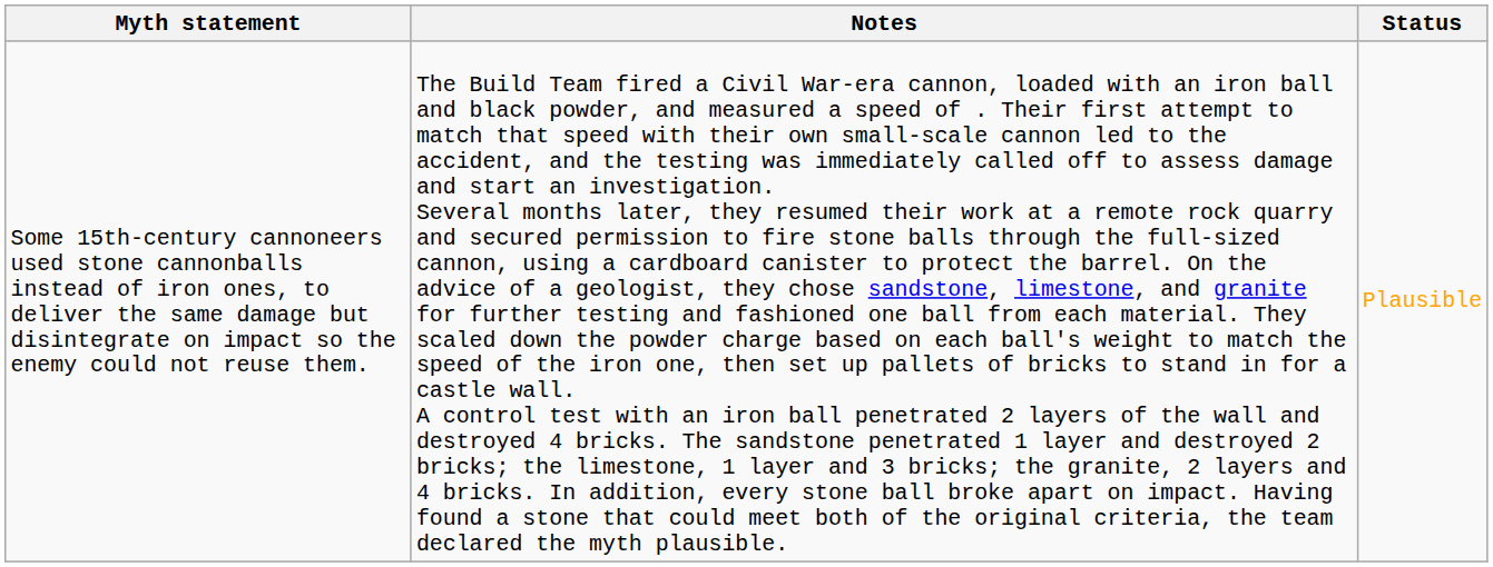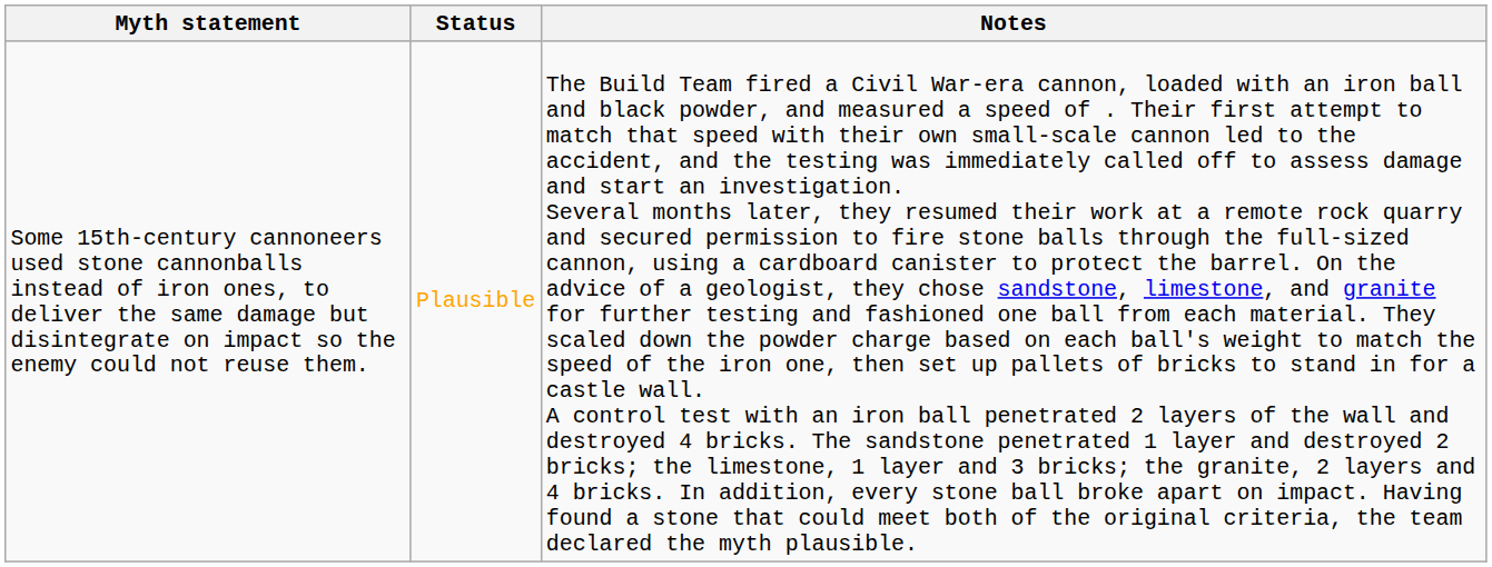columns swapped: Status <-> Notes
